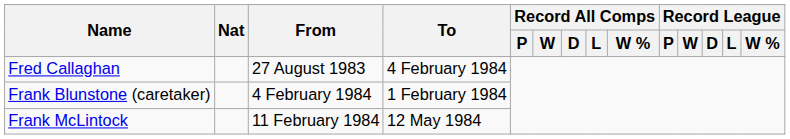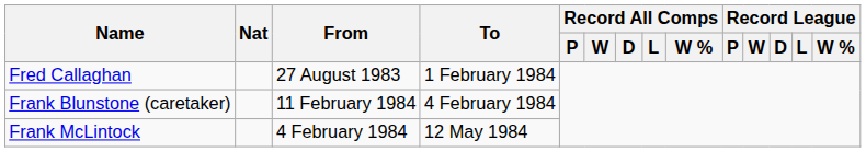Fred Callaghan | To: 4 February 1984 -> 1 February 1984
Frank Blunstone (caretaker) | From: 4 February 1984 -> 11 February 1984
Frank Blunstone (caretaker) | To: 1 February 1984 -> 4 February 1984
Frank McLintock | From: 11 February 1984 -> 4 February 1984
